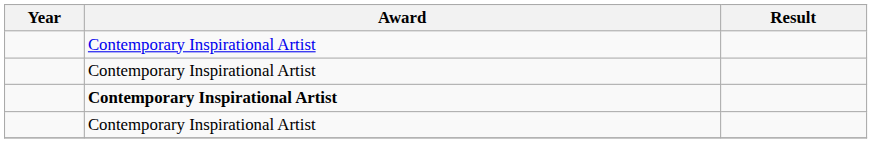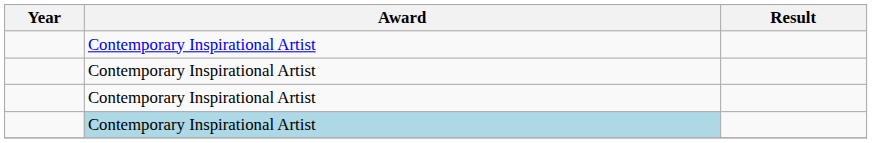row 4 | Award: bold -> normal
row 5 | Award: no background -> lightblue background
